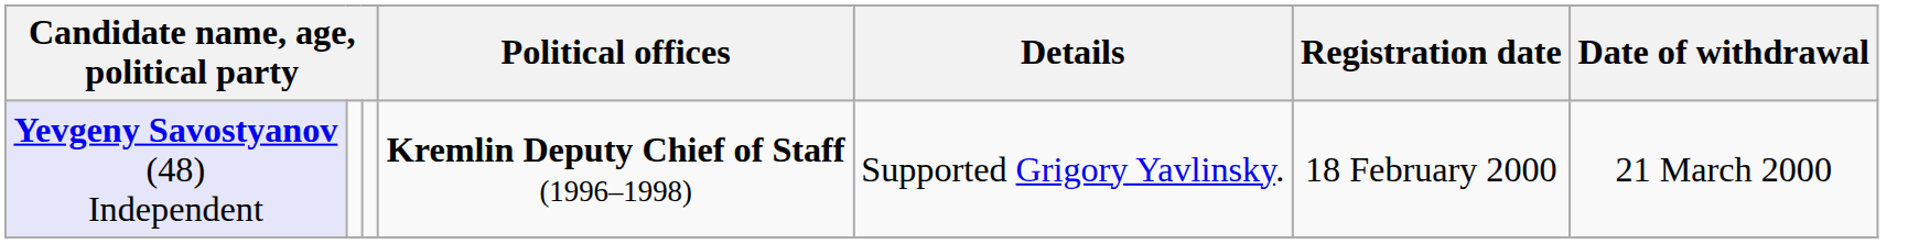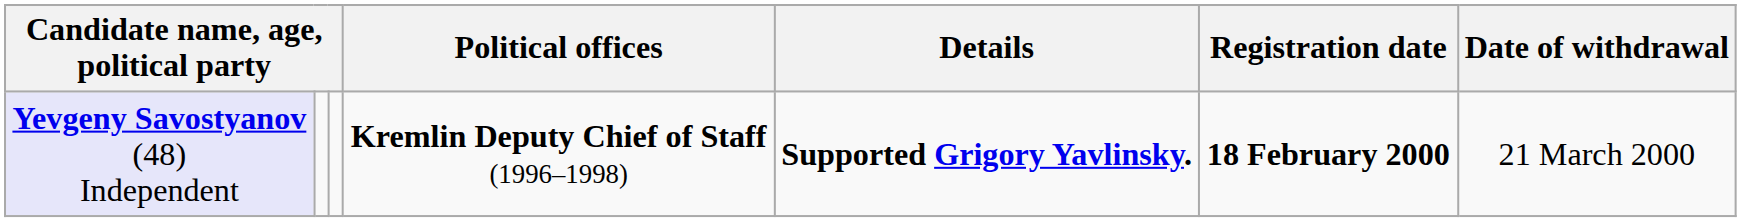Yevgeny Savostyanov (48) Independent | Details: normal -> bold
Yevgeny Savostyanov (48) Independent | Registration date: normal -> bold
